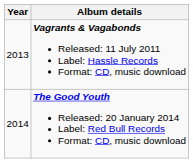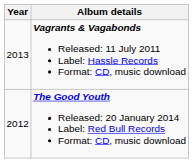row 3 | Year: 2014 -> 2012
